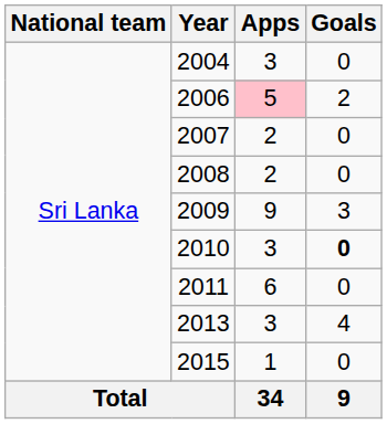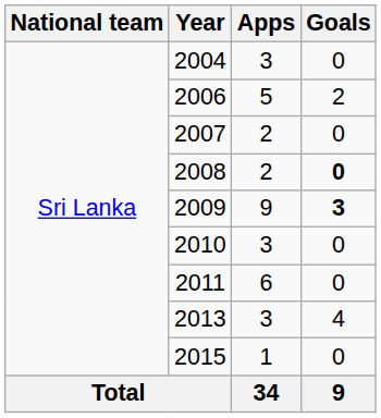2006 | Apps: pink background -> no background
2008 | Goals: normal -> bold
2009 | Goals: normal -> bold
2010 | Goals: bold -> normal
